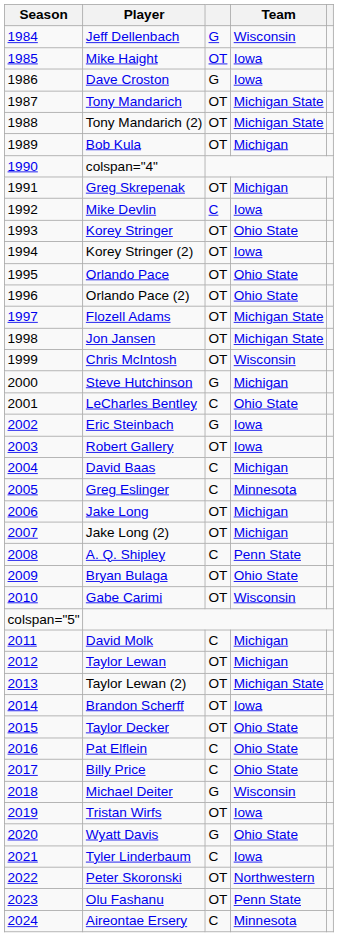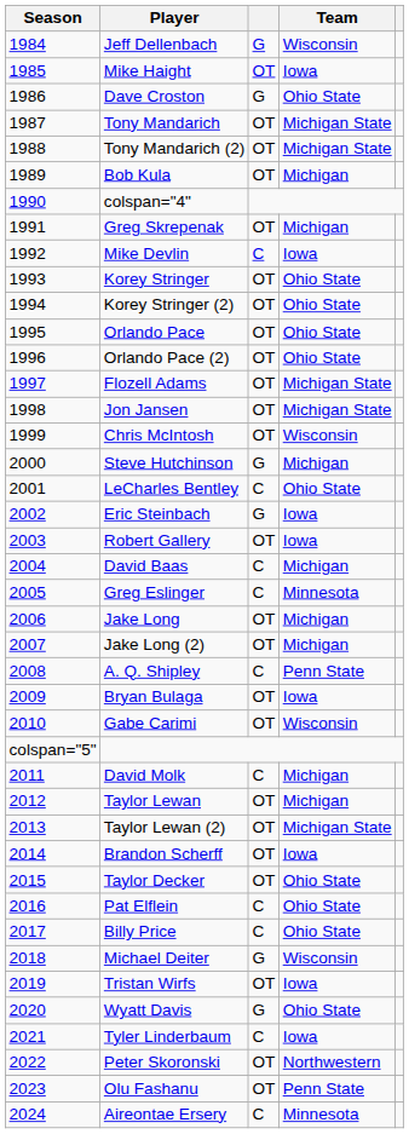Dave Croston | Team: Iowa -> Ohio State
Korey Stringer (2) | Team: Iowa -> Ohio State
Bryan Bulaga | Team: Ohio State -> Iowa
